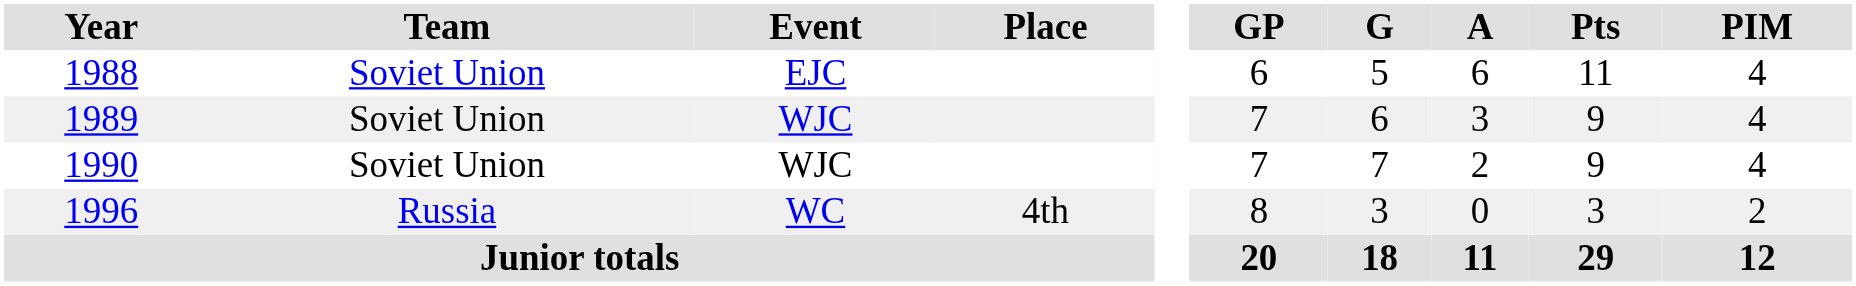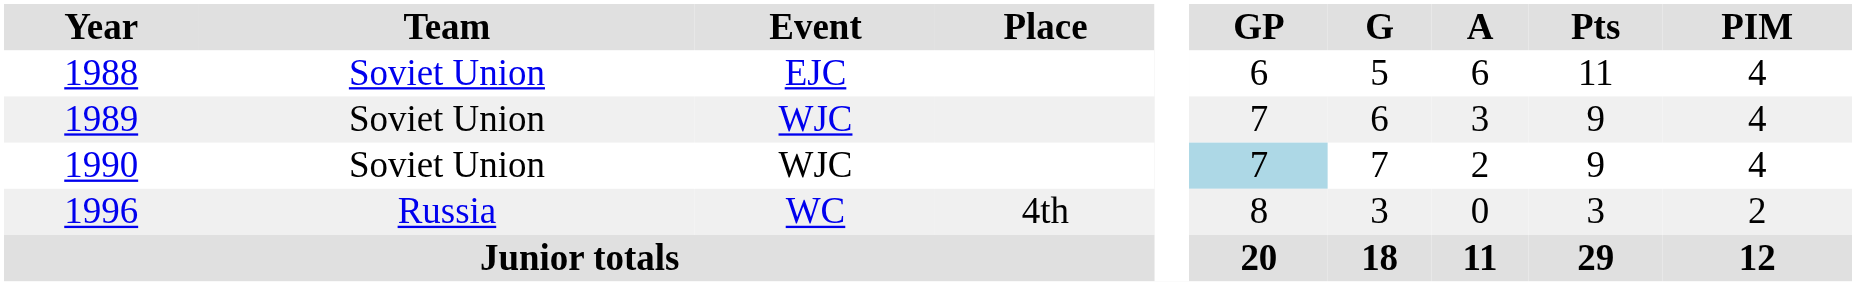1990 | GP: no background -> lightblue background
